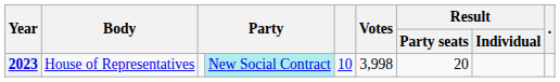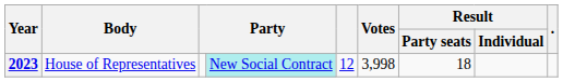2023 | column 5: 10 -> 12
2023 | Result / Party seats: 20 -> 18
